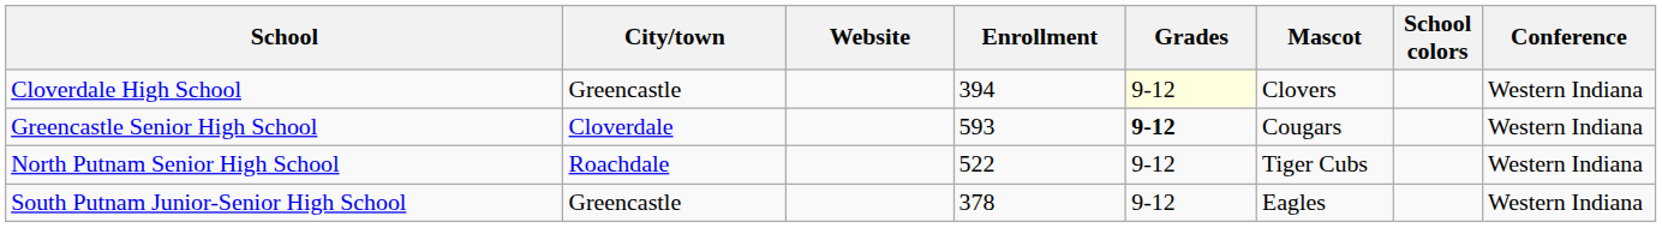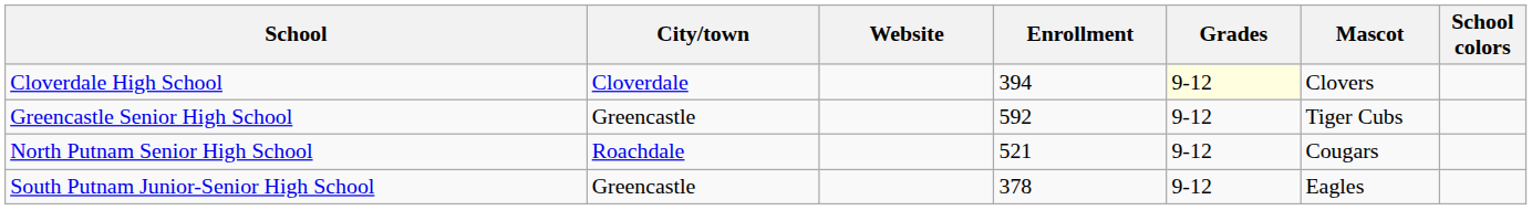- column: Conference | Western Indiana | Western Indiana | Western Indiana | Western Indiana
Cloverdale High School | City/town: Greencastle -> Cloverdale
Greencastle Senior High School | City/town: Cloverdale -> Greencastle
Greencastle Senior High School | Enrollment: 593 -> 592
Greencastle Senior High School | Grades: bold -> normal
Greencastle Senior High School | Mascot: Cougars -> Tiger Cubs
North Putnam Senior High School | Enrollment: 522 -> 521
North Putnam Senior High School | Mascot: Tiger Cubs -> Cougars
